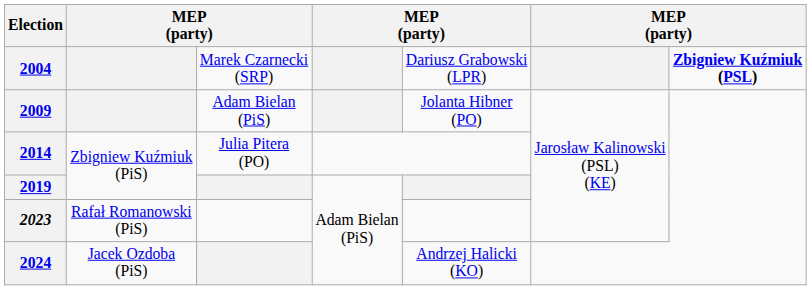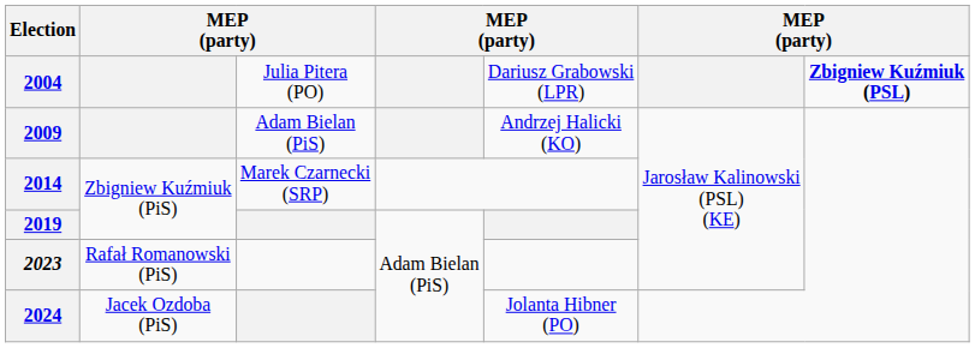2004 | column 3: Marek Czarnecki (SRP) -> Julia Pitera (PO)
2009 | column 5: Jolanta Hibner (PO) -> Andrzej Halicki (KO)
2014 | column 3: Julia Pitera (PO) -> Marek Czarnecki (SRP)
2024 | column 5: Andrzej Halicki (KO) -> Jolanta Hibner (PO)
